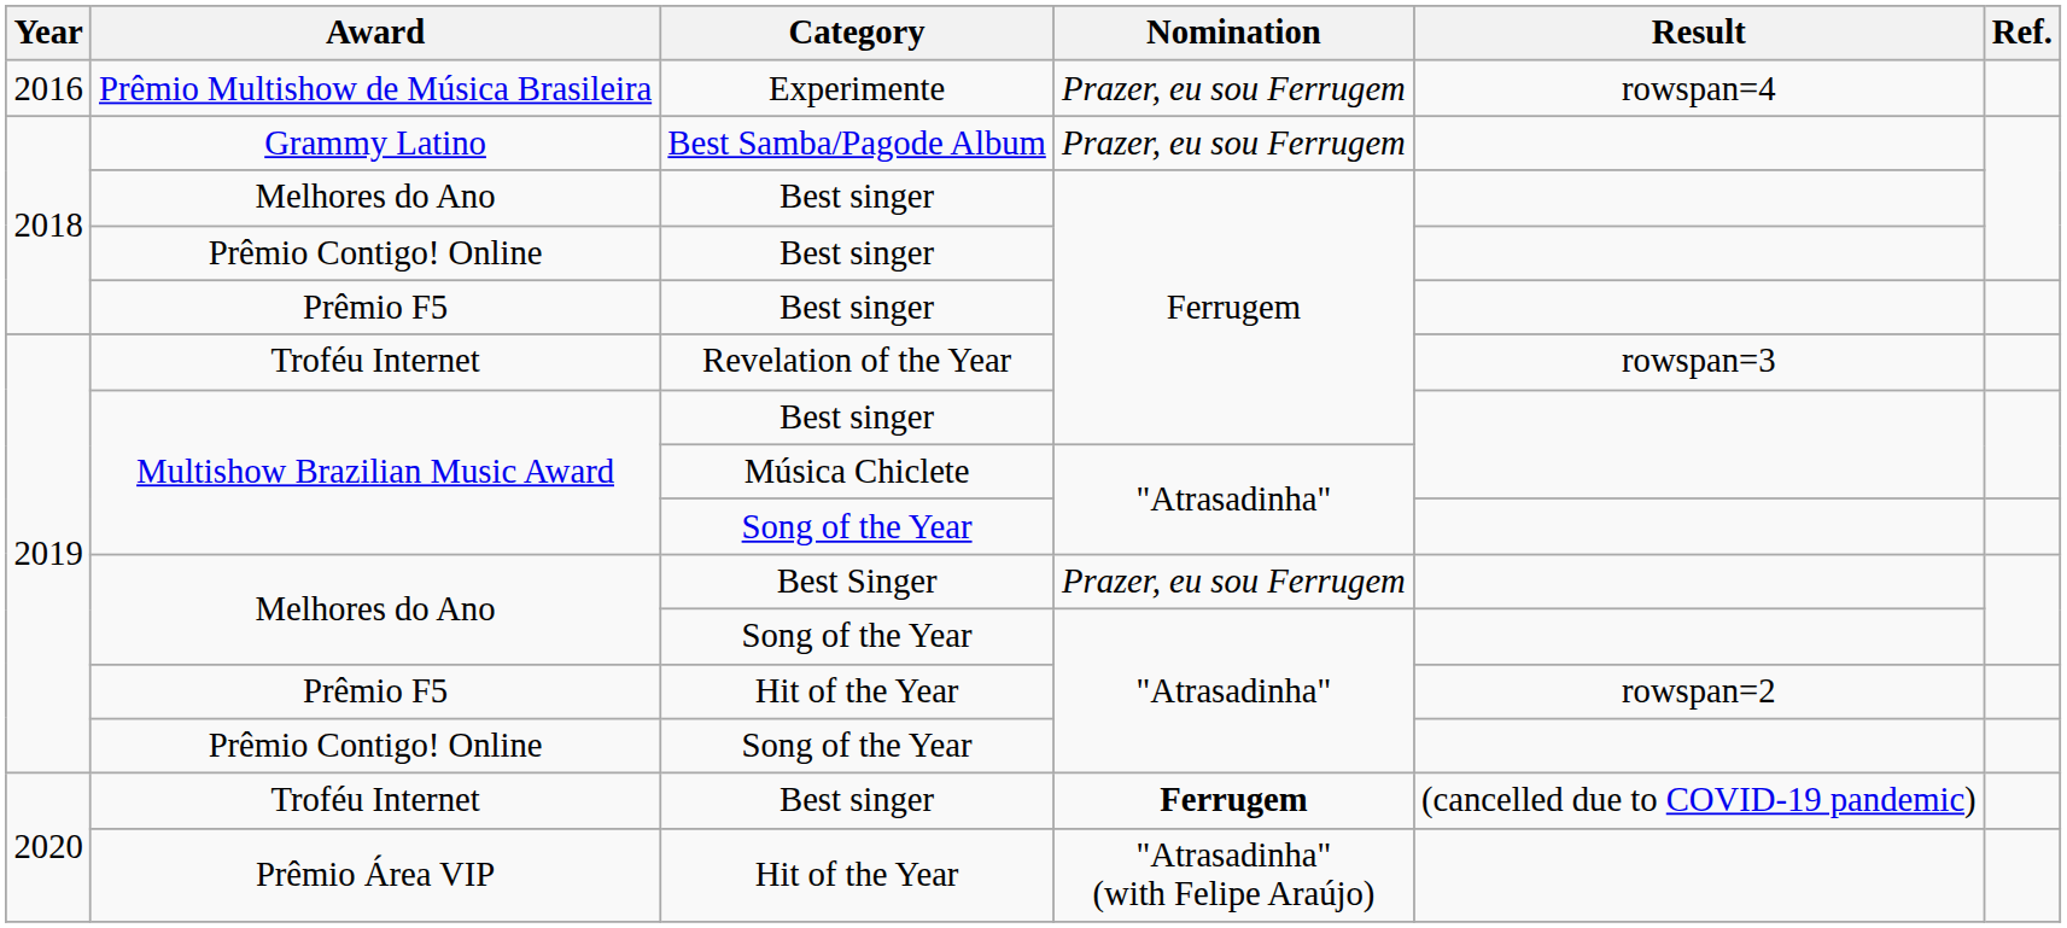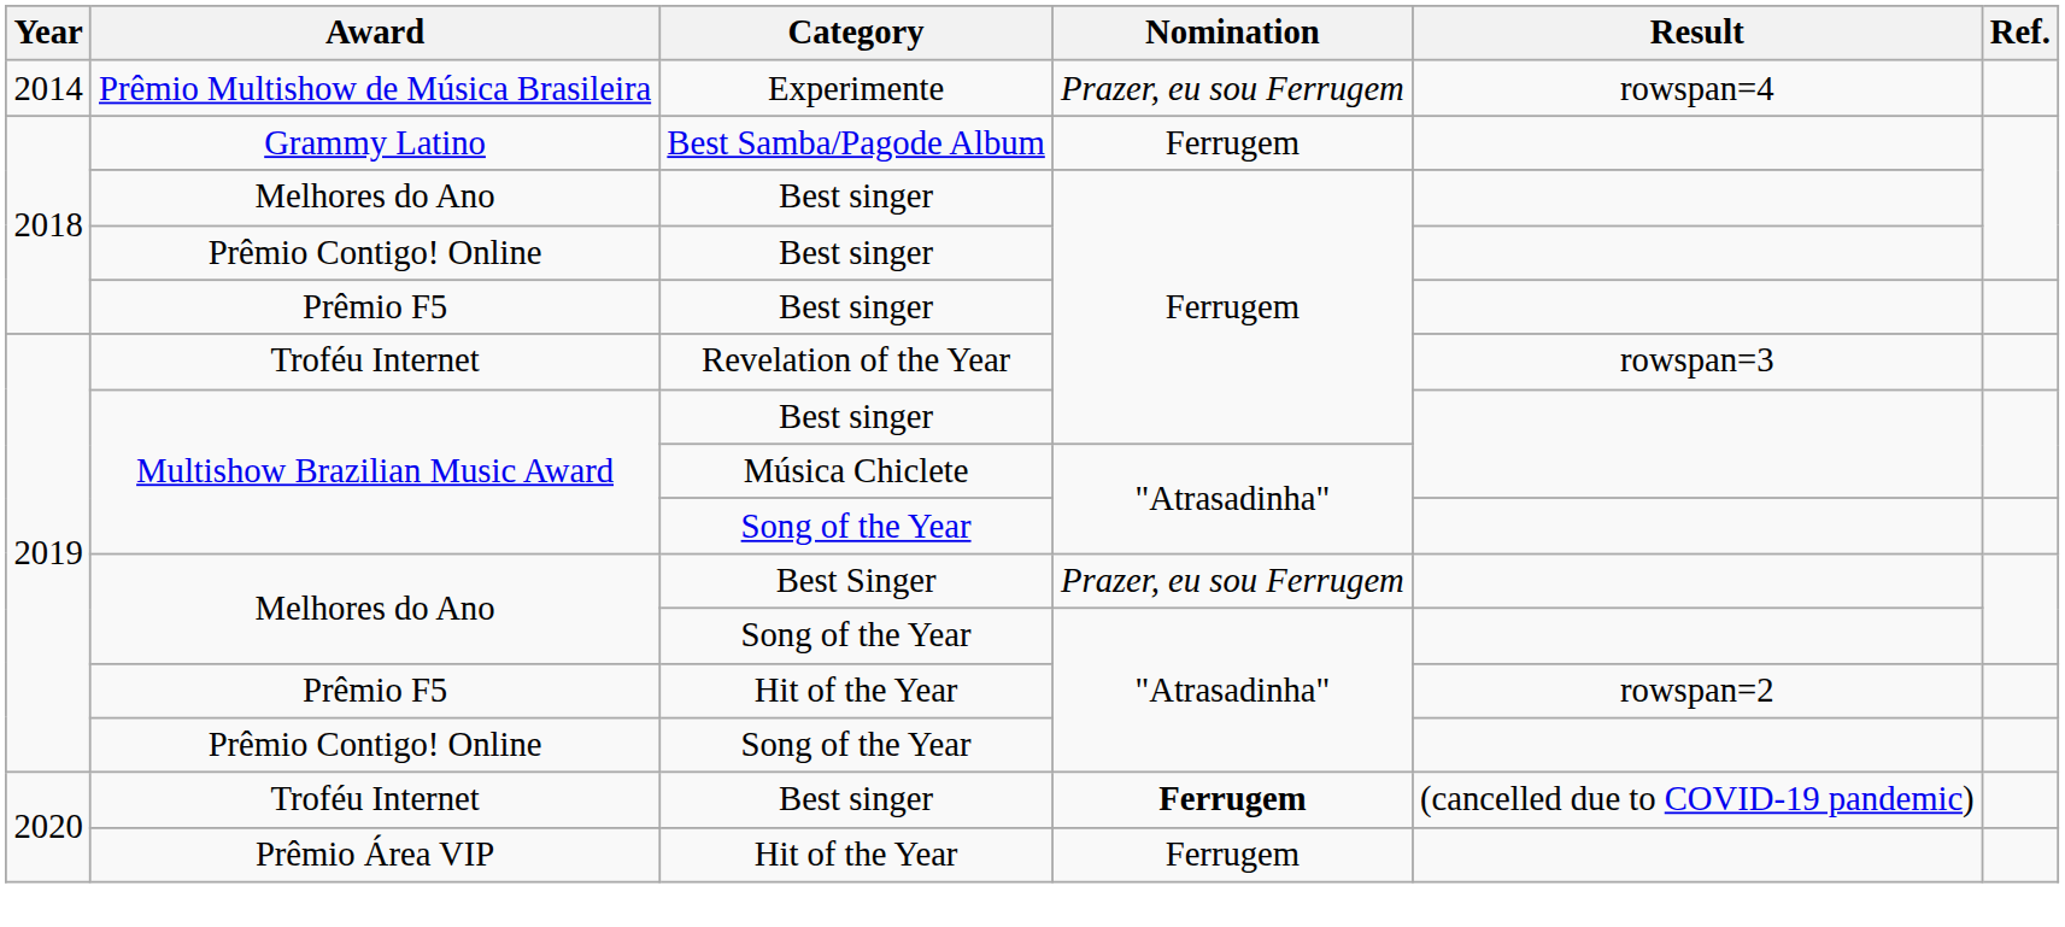Prêmio Multishow de Música Brasileira | Year: 2016 -> 2014
Grammy Latino | Nomination: Prazer, eu sou Ferrugem -> Ferrugem
Prêmio Área VIP | Nomination: "Atrasadinha" (with Felipe Araújo) -> Ferrugem
